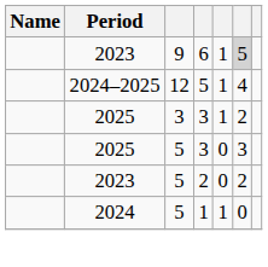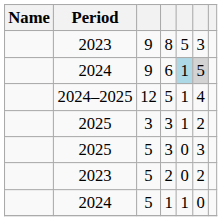+ row: 2023 | 9 | 8 | 5 | 3
6 | Period: 2023 -> 2024
6 | column 5: no background -> lightblue background
